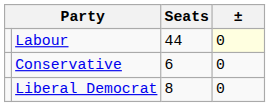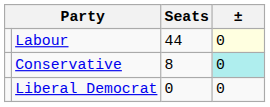Conservative | Seats: 6 -> 8
Conservative | ±: no background -> paleturquoise background
Liberal Democrat | Seats: 8 -> 0
